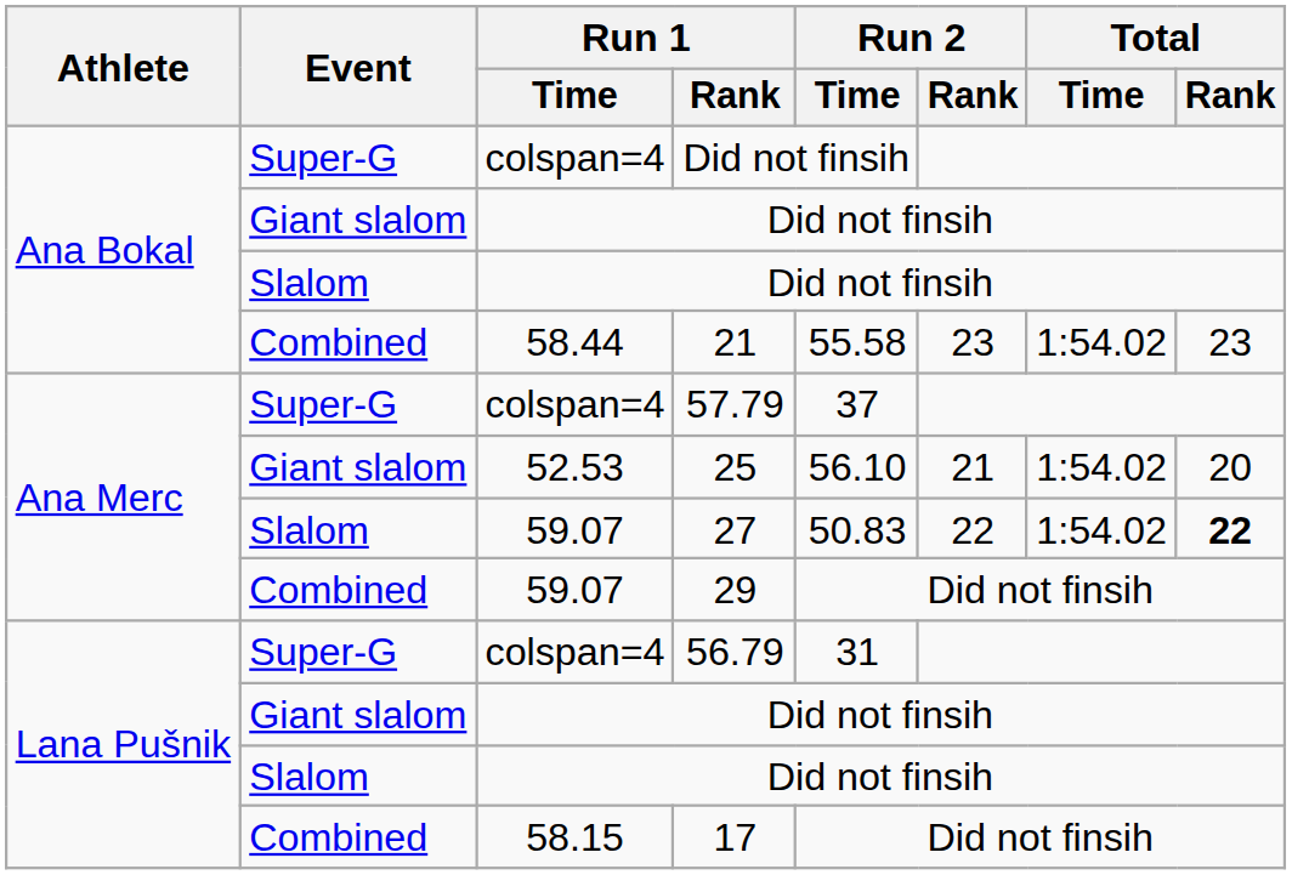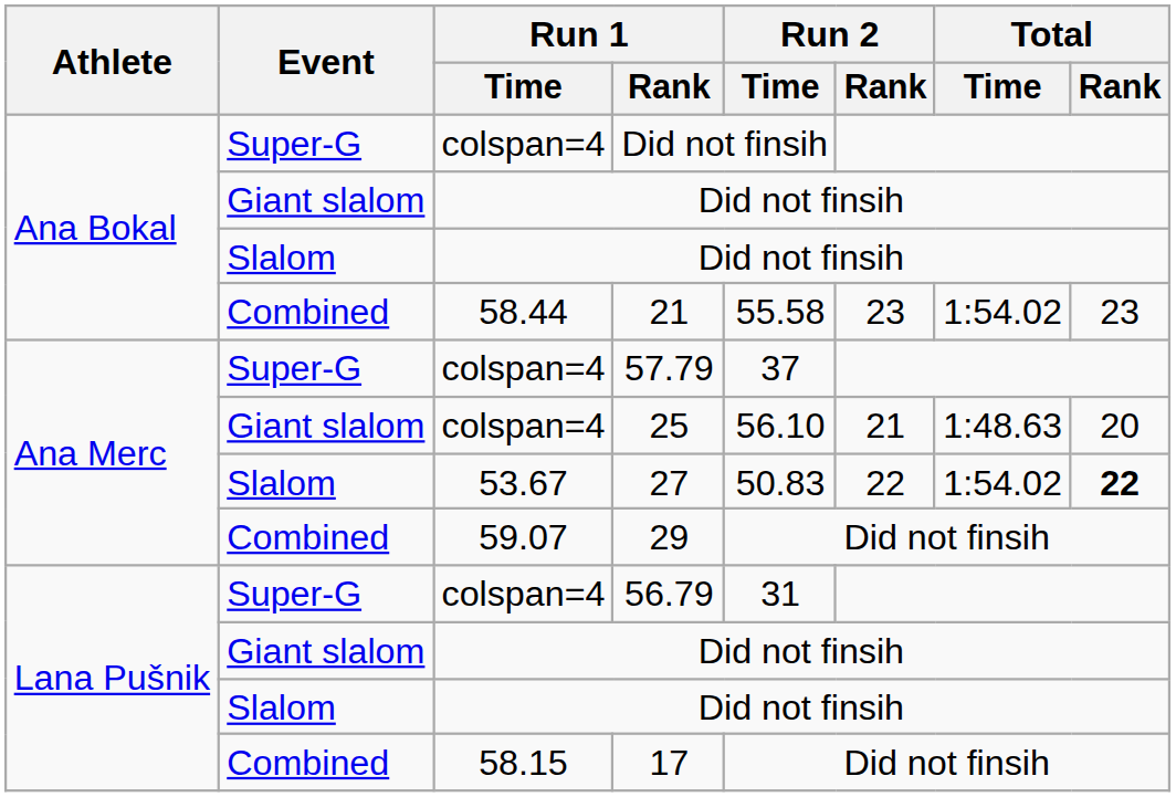25 | Run 1 / Time: 52.53 -> colspan=4
25 | Total / Time: 1:54.02 -> 1:48.63
27 | Run 1 / Time: 59.07 -> 53.67
